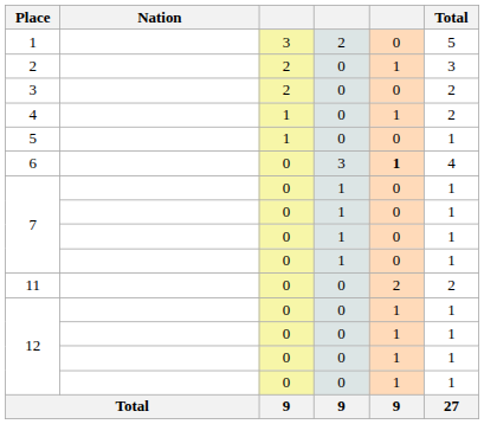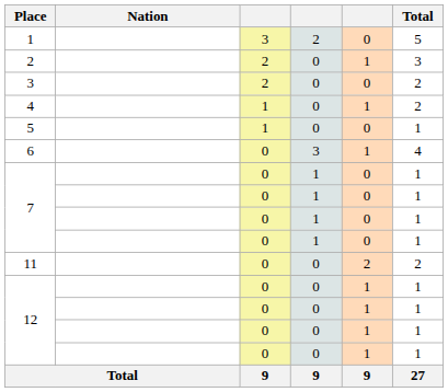6 | column 5: bold -> normal
